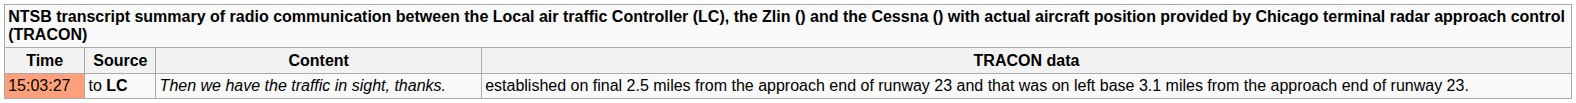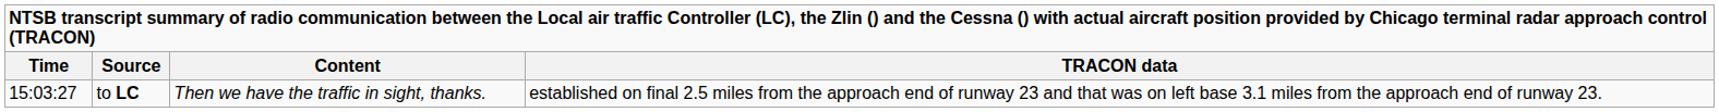to LC | Time: lightsalmon background -> no background
